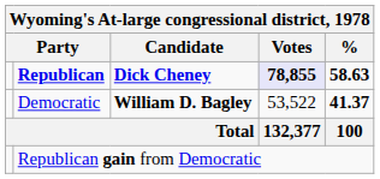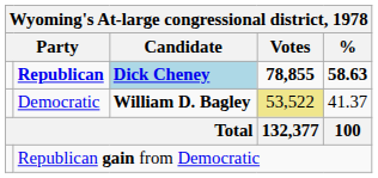Republican | Wyoming's At-large congressional district, 1978 / Candidate: no background -> lightblue background
Republican | Wyoming's At-large congressional district, 1978 / Votes: lavender background -> no background
Democratic | Wyoming's At-large congressional district, 1978 / Votes: no background -> khaki background
Democratic | Wyoming's At-large congressional district, 1978 / %: bold -> normal
